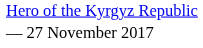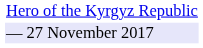— 27 November 2017 | column 1: no background -> lavender background
